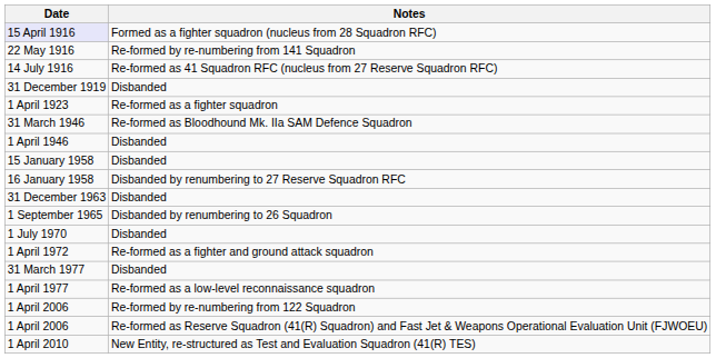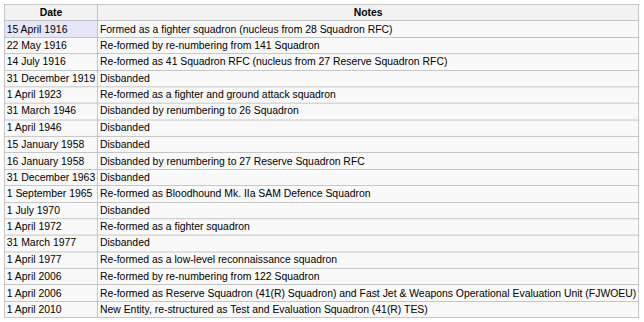row 6 | Notes: Re-formed as a fighter squadron -> Re-formed as a fighter and ground attack squadron
row 7 | Notes: Re-formed as Bloodhound Mk. IIa SAM Defence Squadron -> Disbanded by renumbering to 26 Squadron
row 12 | Notes: Disbanded by renumbering to 26 Squadron -> Re-formed as Bloodhound Mk. IIa SAM Defence Squadron
row 14 | Notes: Re-formed as a fighter and ground attack squadron -> Re-formed as a fighter squadron
